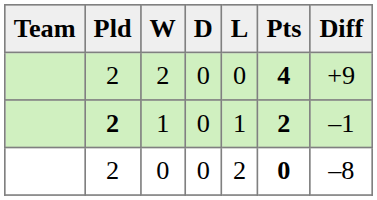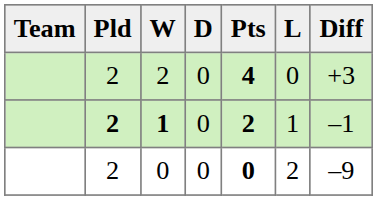columns swapped: L <-> Pts
row 2 | Diff: +9 -> +3
row 3 | W: normal -> bold
row 4 | Diff: –8 -> –9
